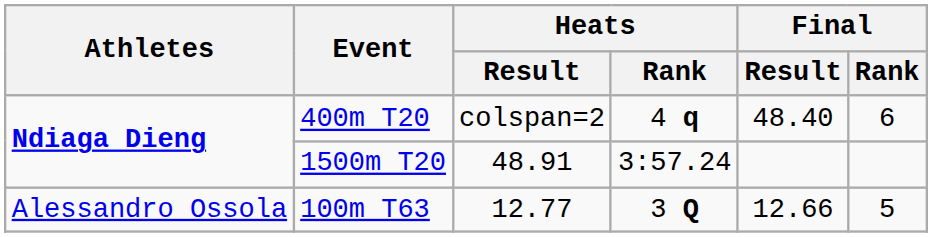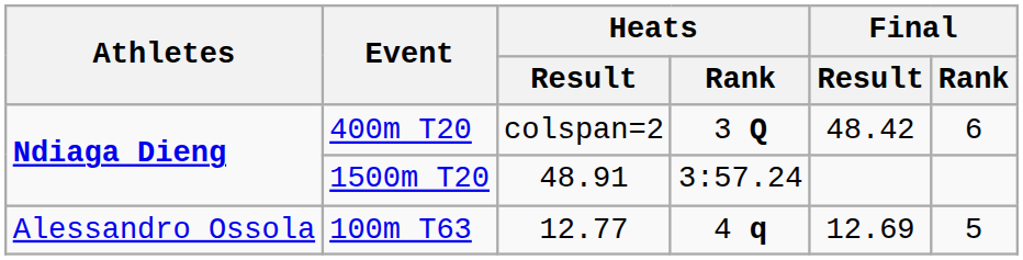400m T20 | Heats / Rank: 4 q -> 3 Q
400m T20 | Final / Result: 48.40 -> 48.42
100m T63 | Heats / Rank: 3 Q -> 4 q
100m T63 | Final / Result: 12.66 -> 12.69
